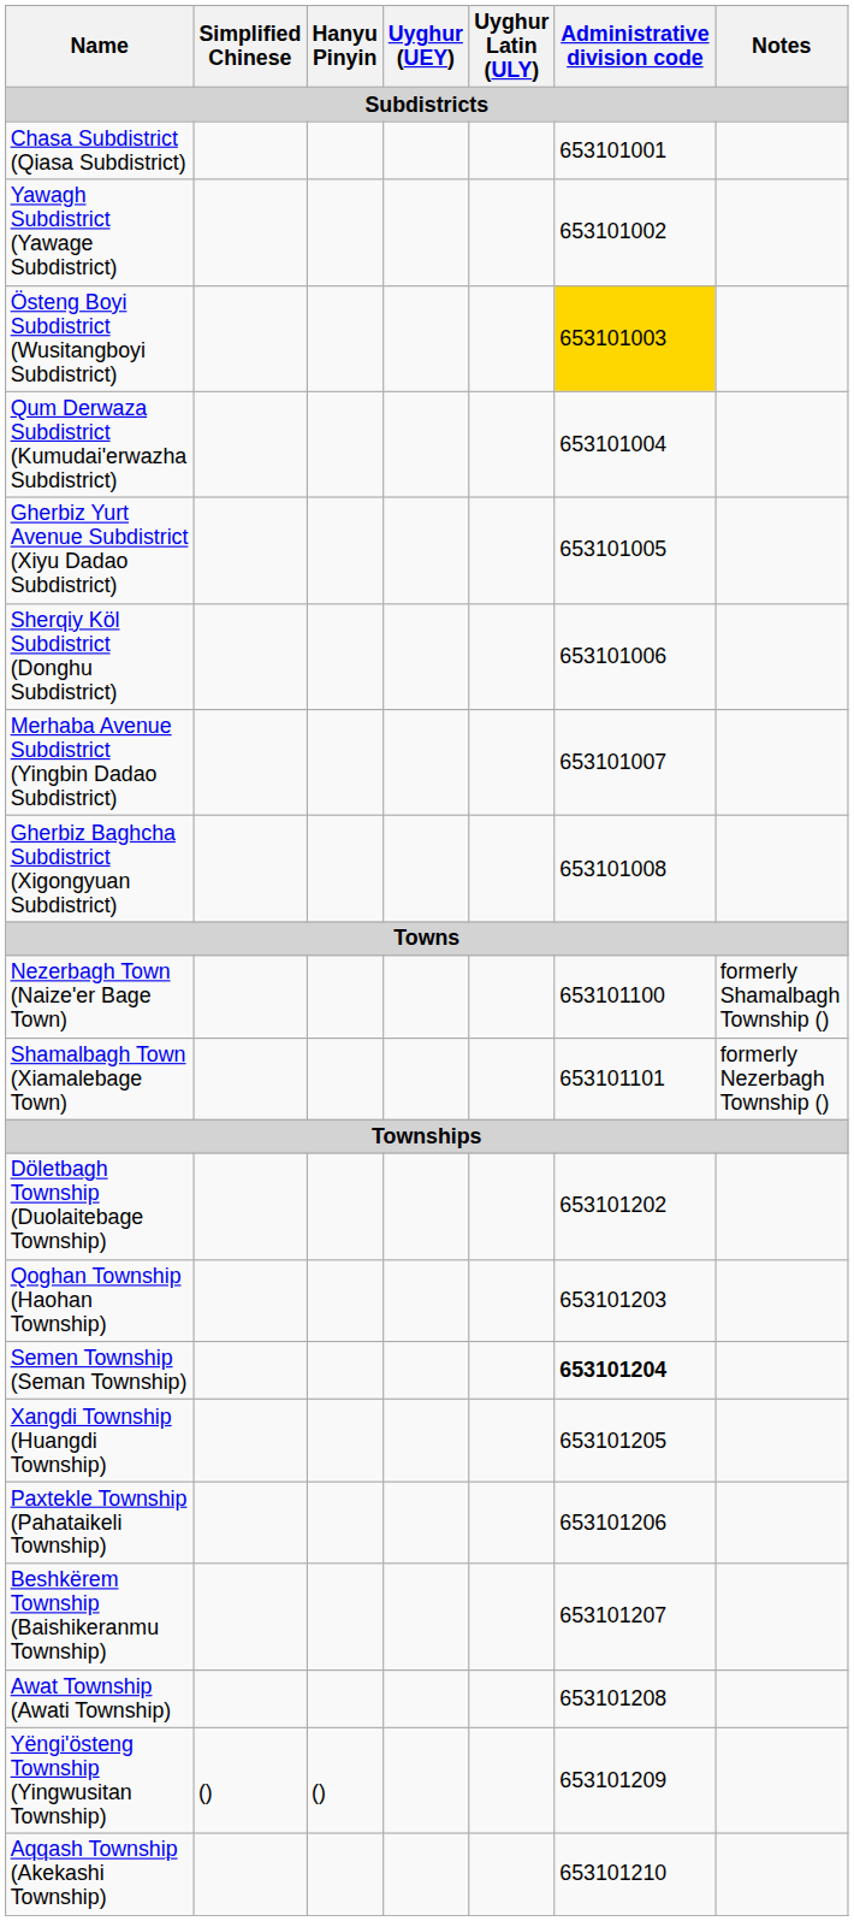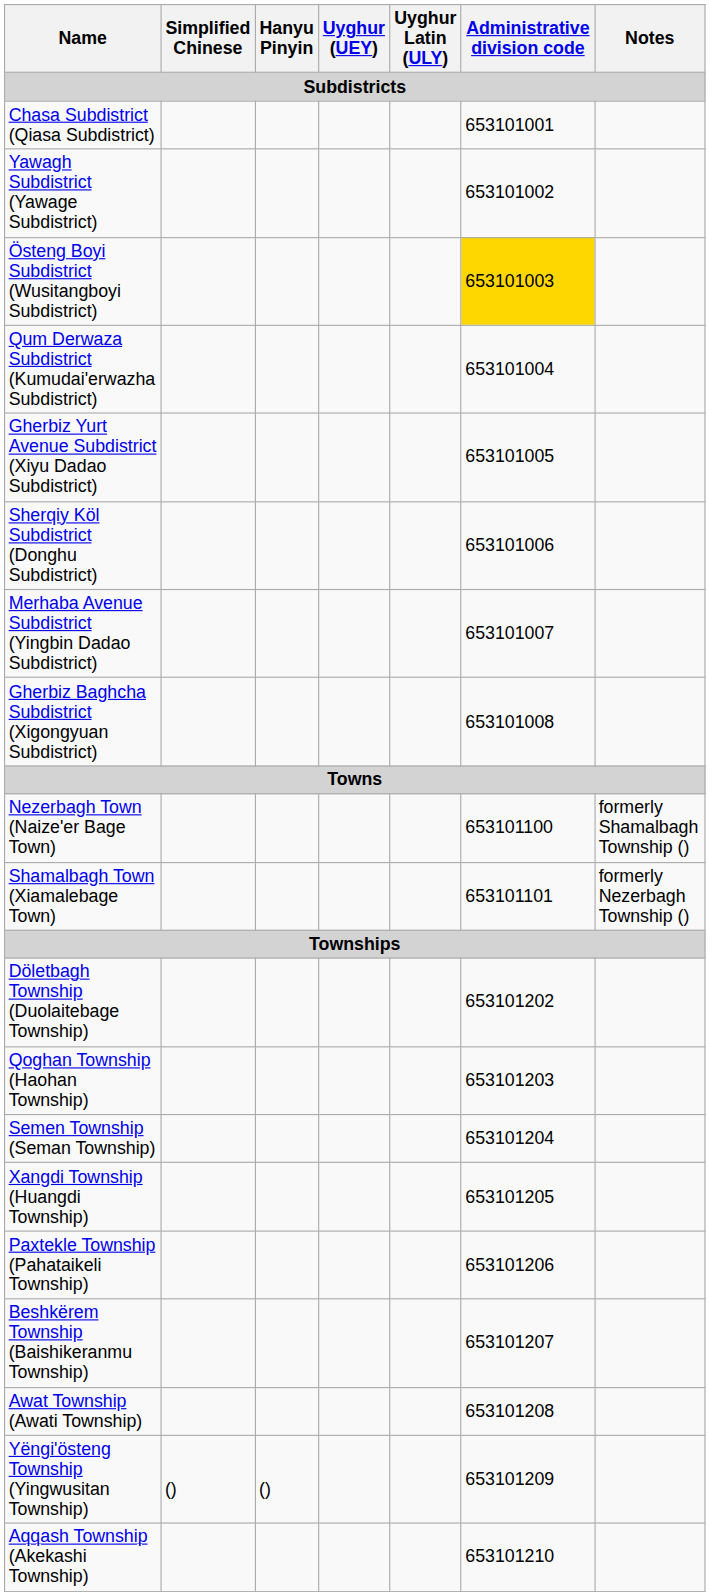Semen Township (Seman Township) | Administrative division code: bold -> normal
